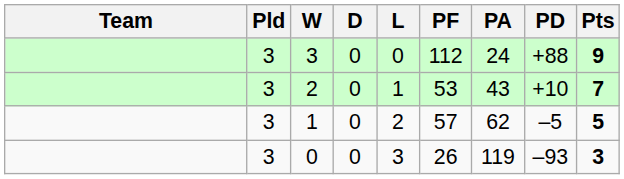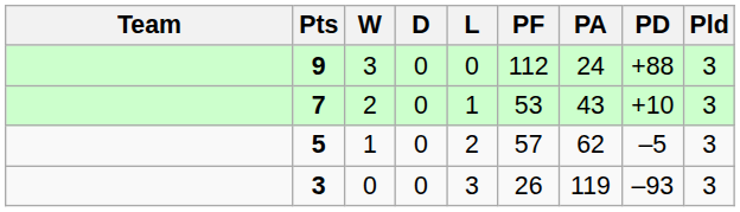columns swapped: Pld <-> Pts
